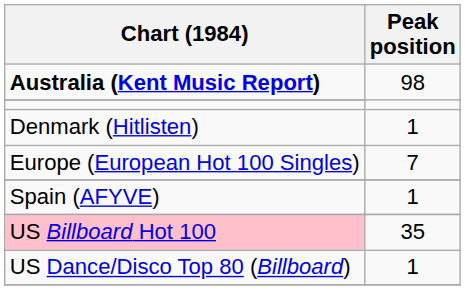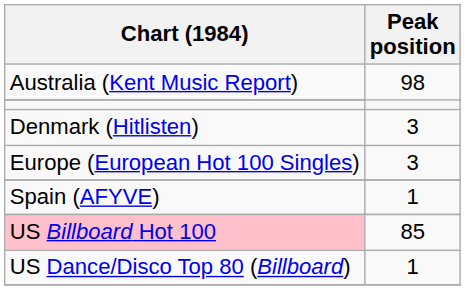row 2 | Chart (1984): bold -> normal
row 4 | Peak position: 1 -> 3
row 5 | Peak position: 7 -> 3
row 7 | Peak position: 35 -> 85
